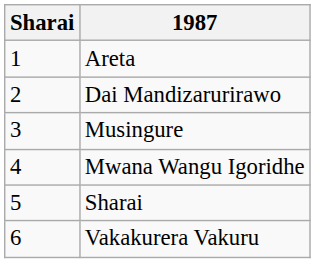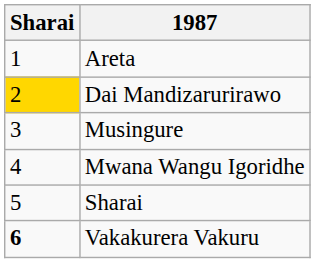Dai Mandizarurirawo | Sharai: no background -> gold background
Vakakurera Vakuru | Sharai: normal -> bold
